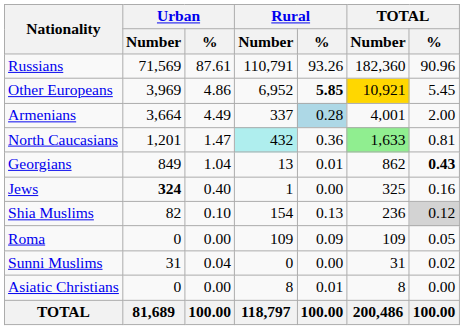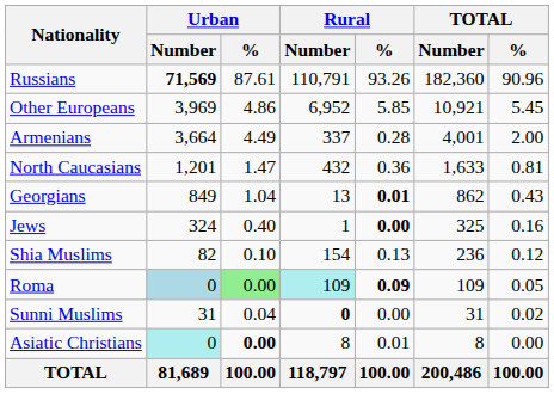Russians | Urban / Number: normal -> bold
Other Europeans | Rural / %: bold -> normal
Other Europeans | TOTAL / Number: gold background -> no background
Armenians | Rural / %: lightblue background -> no background
North Caucasians | Rural / Number: paleturquoise background -> no background
North Caucasians | TOTAL / Number: lightgreen background -> no background
Georgians | Rural / %: normal -> bold
Georgians | TOTAL / %: bold -> normal
Jews | Urban / Number: bold -> normal
Jews | Rural / %: normal -> bold
Shia Muslims | TOTAL / %: lightgrey background -> no background
Roma | Urban / Number: no background -> lightblue background
Roma | Urban / %: no background -> lightgreen background
Roma | Rural / Number: no background -> paleturquoise background
Roma | Rural / %: normal -> bold
Sunni Muslims | Rural / Number: normal -> bold
Asiatic Christians | Urban / Number: no background -> paleturquoise background
Asiatic Christians | Urban / %: normal -> bold
